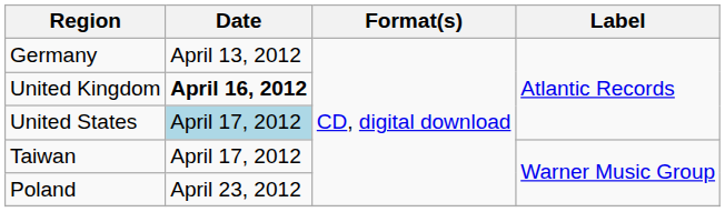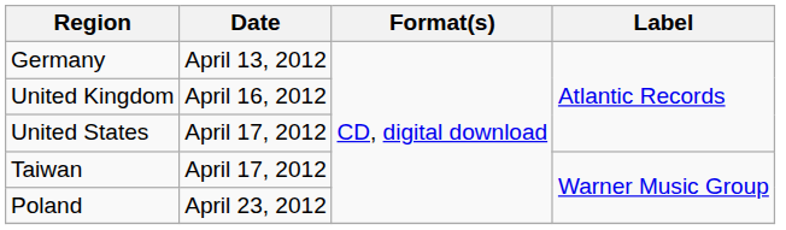United Kingdom | Date: bold -> normal
United States | Date: lightblue background -> no background
